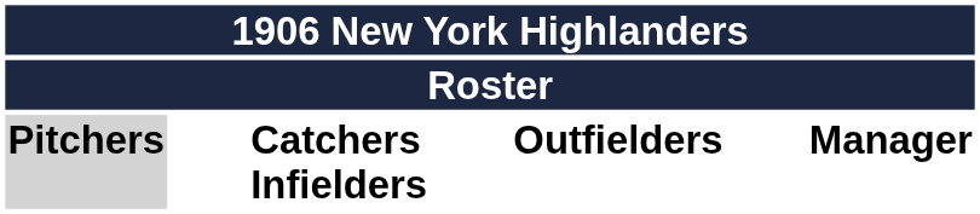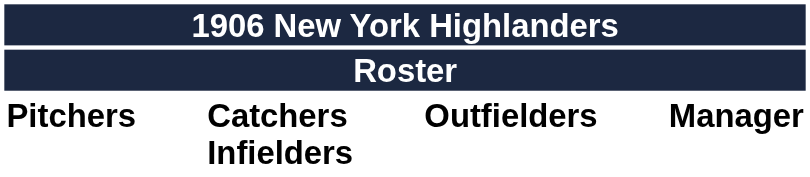Pitchers | column 1: lightgrey background -> no background
